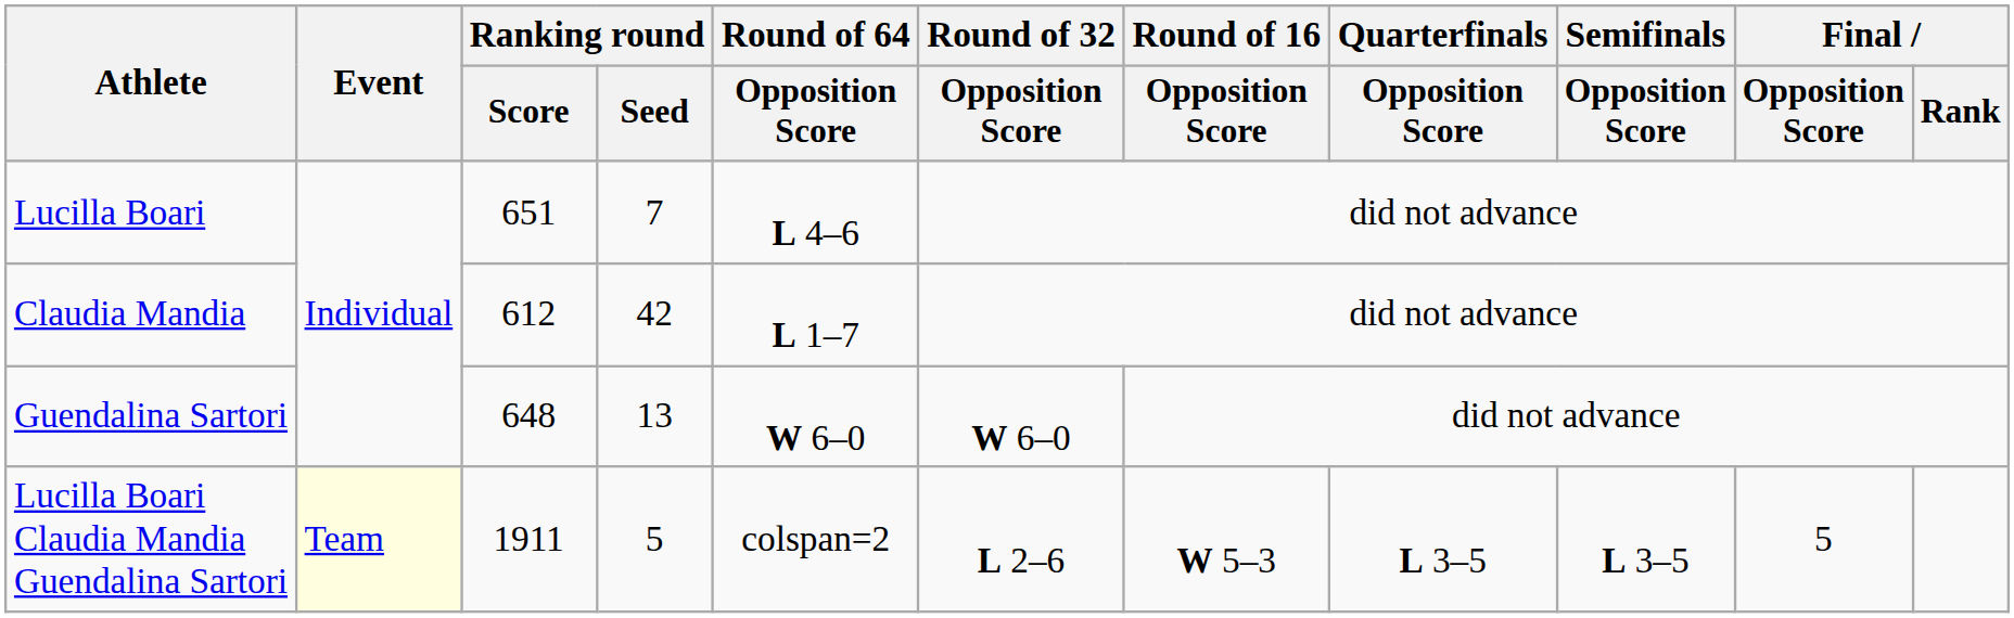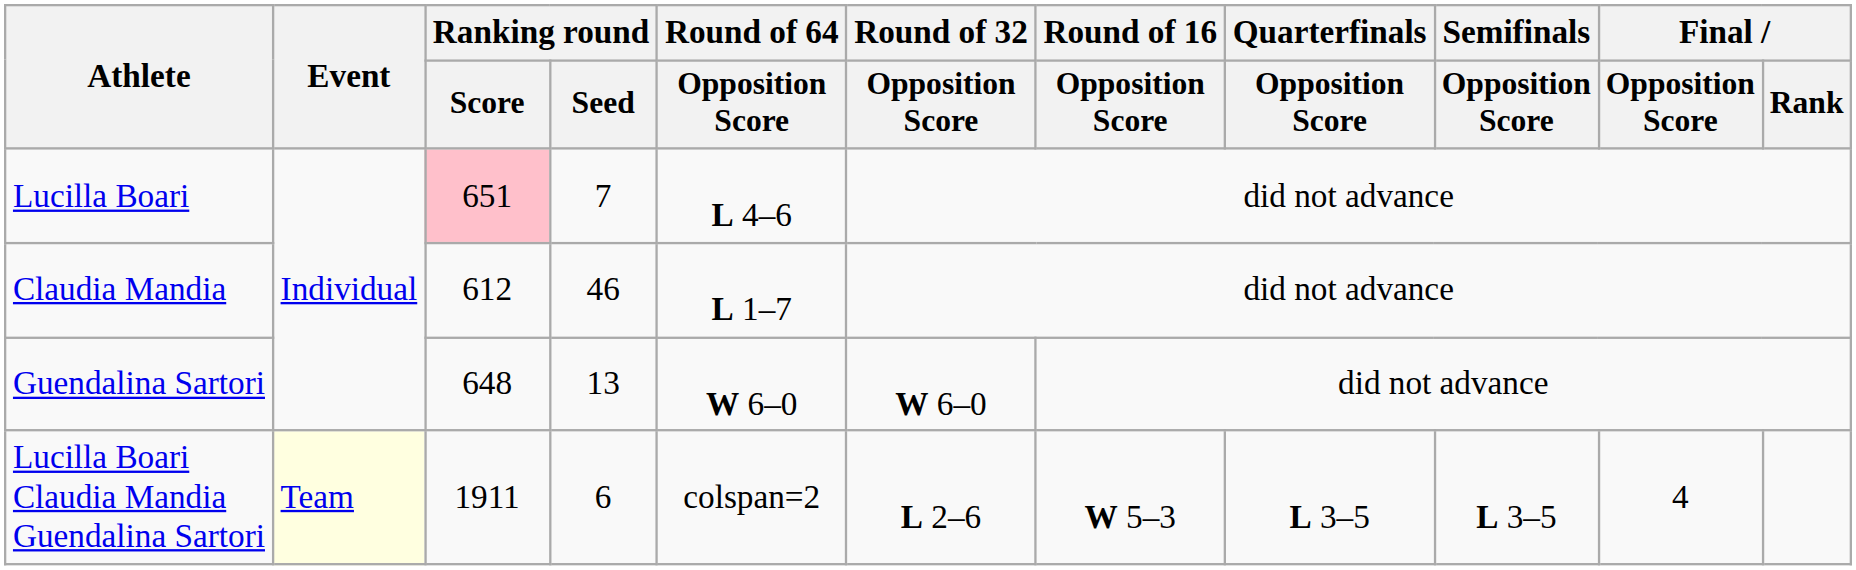Lucilla Boari | Ranking round / Score: no background -> pink background
Claudia Mandia | Ranking round / Seed: 42 -> 46
Lucilla Boari Claudia Mandia Guendalina Sartori | Ranking round / Seed: 5 -> 6
Lucilla Boari Claudia Mandia Guendalina Sartori | Final / Opposition Score: 5 -> 4
